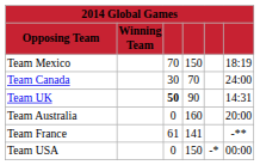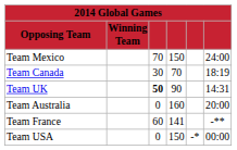Team Mexico | column 6: 18:19 -> 24:00
Team Canada | column 6: 24:00 -> 18:19
Team France | column 3: 61 -> 60
